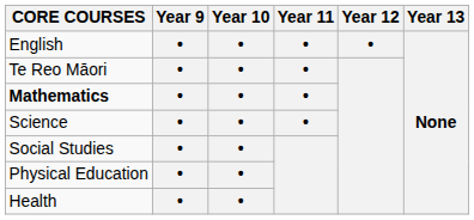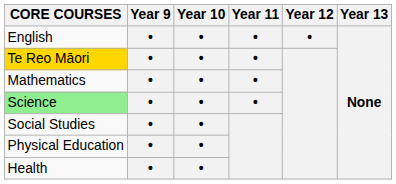Te Reo Māori | CORE COURSES: no background -> gold background
Mathematics | CORE COURSES: bold -> normal
Science | CORE COURSES: no background -> lightgreen background
